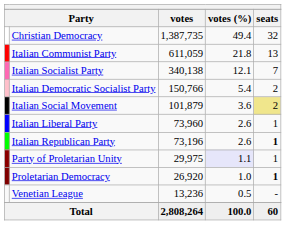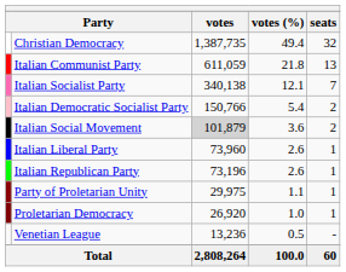Italian Social Movement | votes: no background -> lightgrey background
Italian Social Movement | seats: khaki background -> no background
Italian Republican Party | seats: bold -> normal
Party of Proletarian Unity | votes (%): lavender background -> no background
Proletarian Democracy | seats: bold -> normal
